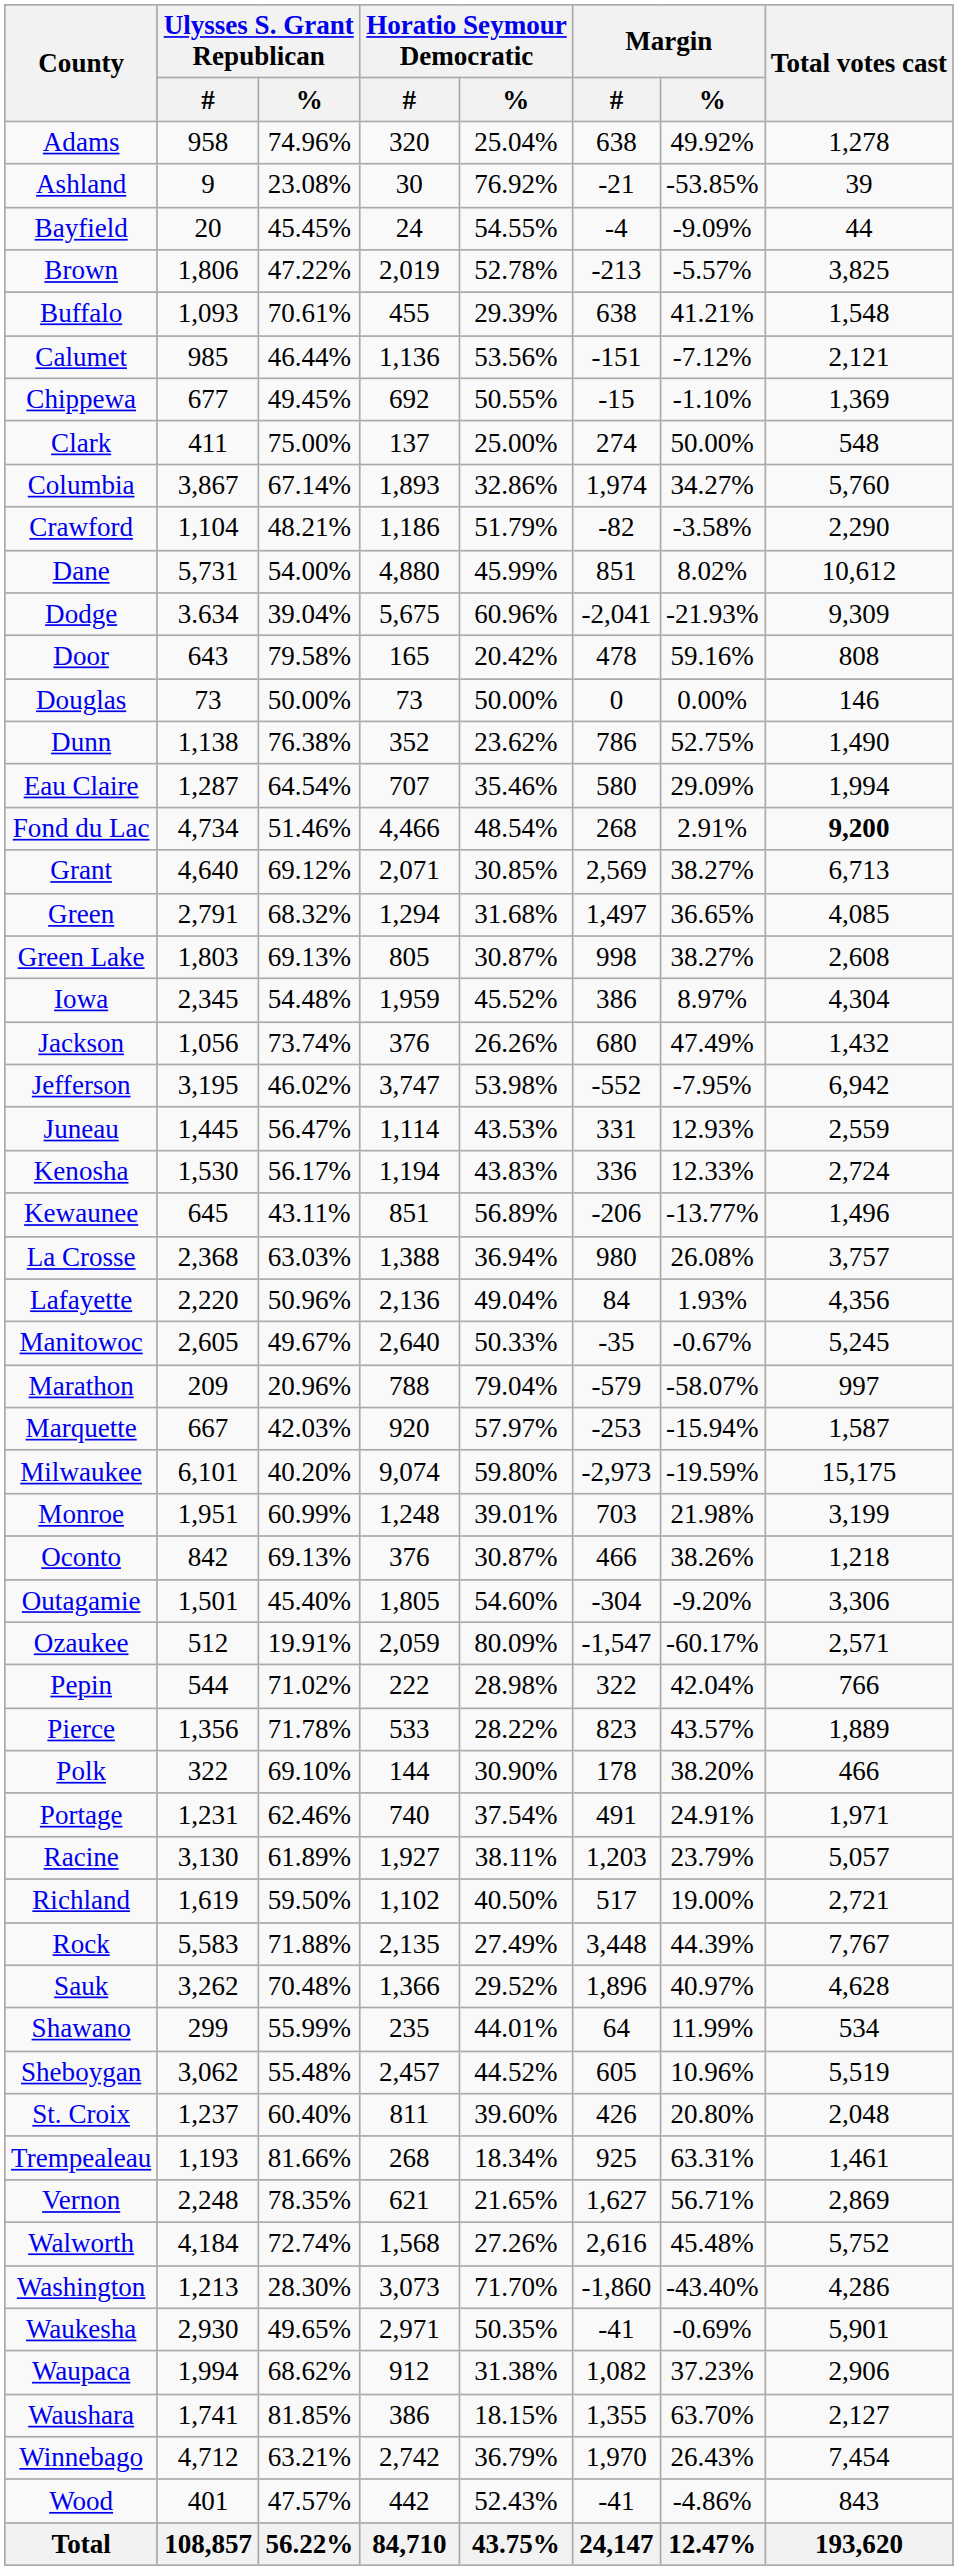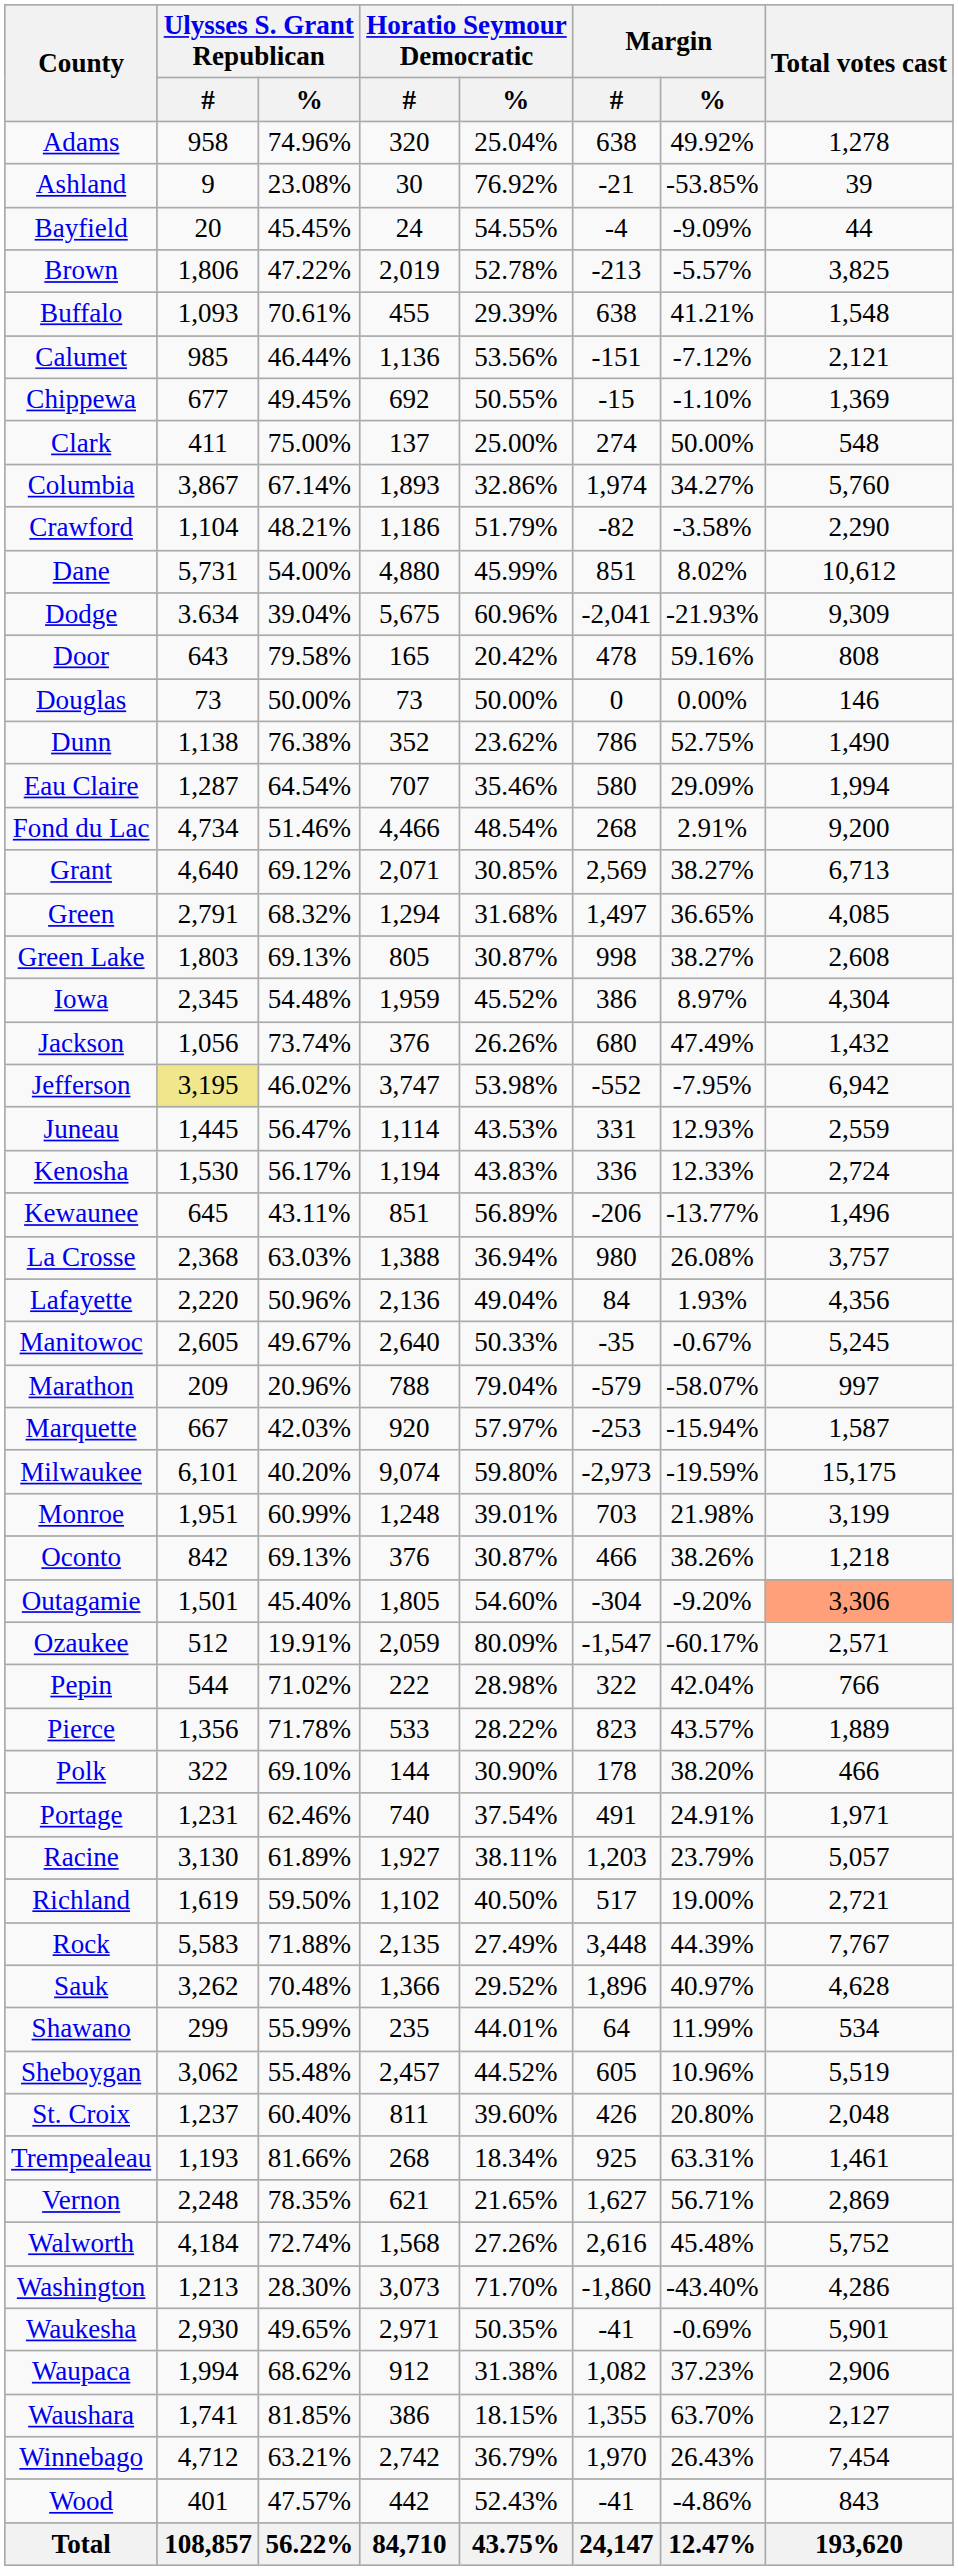Fond du Lac | Total votes cast: bold -> normal
Jefferson | Ulysses S. Grant Republican / #: no background -> khaki background
Outagamie | Total votes cast: no background -> lightsalmon background
